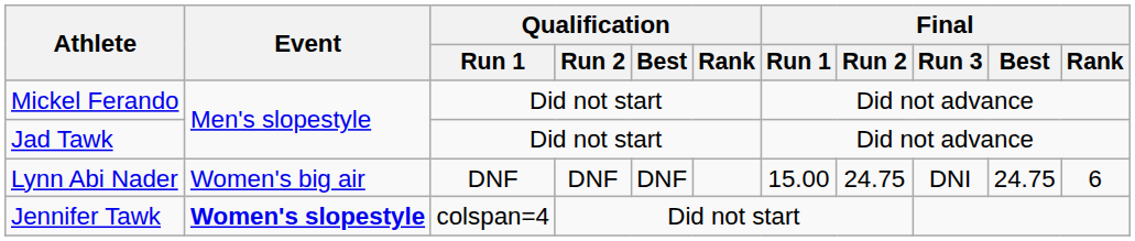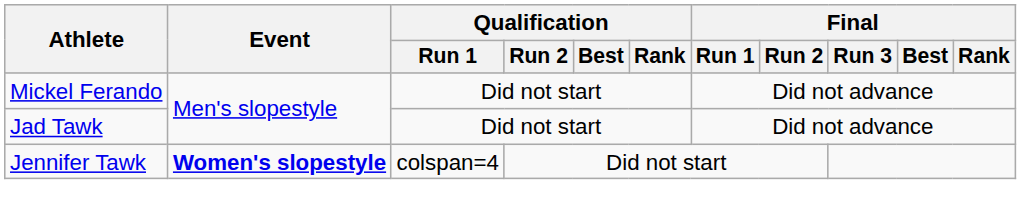- row: Lynn Abi Nader | Women's big air | DNF | DNF | DNF | 15.00 | 24.75 | DNI | 24.75 | 6
